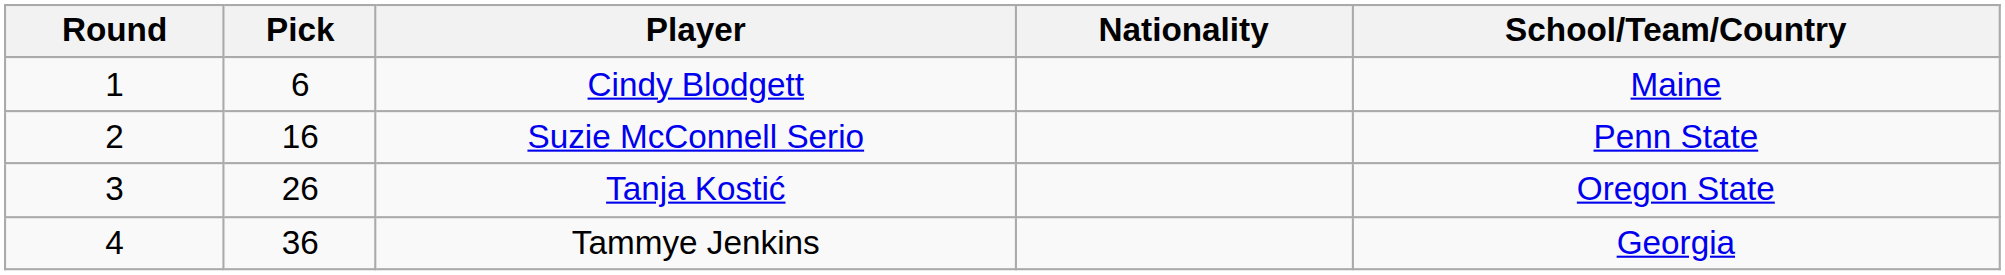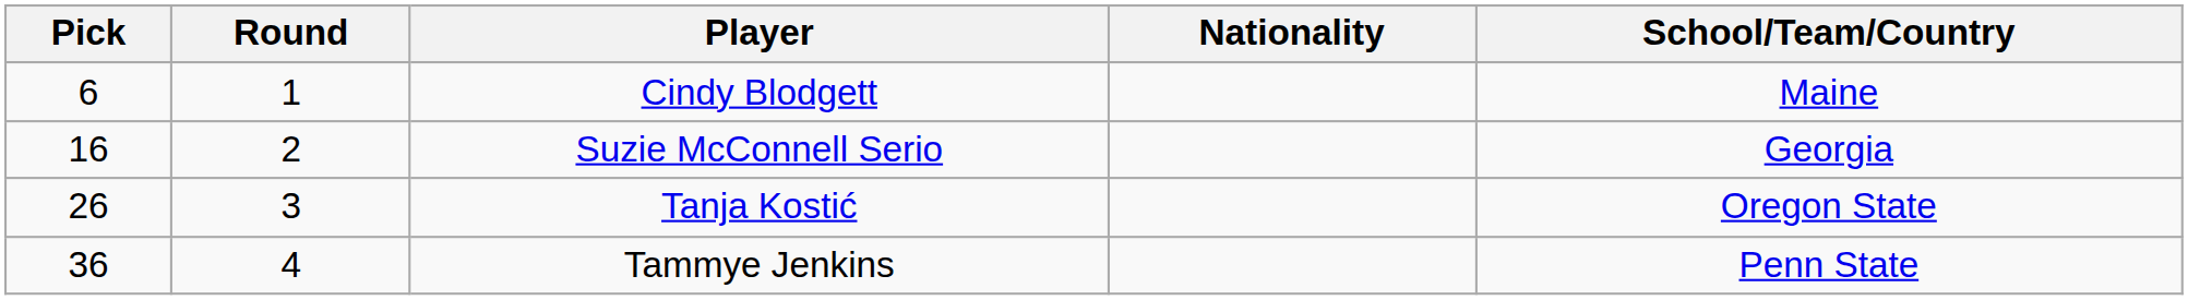columns swapped: Round <-> Pick
Suzie McConnell Serio | School/Team/Country: Penn State -> Georgia
Tammye Jenkins | School/Team/Country: Georgia -> Penn State
